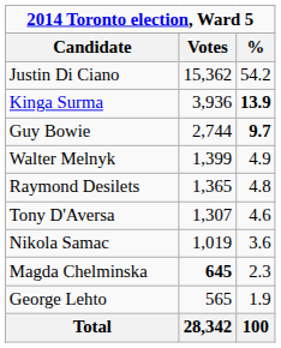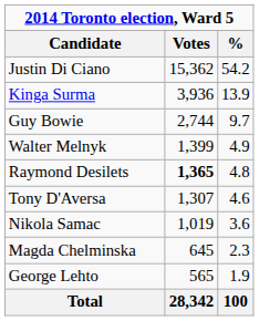Kinga Surma | %: bold -> normal
Guy Bowie | %: bold -> normal
Raymond Desilets | Votes: normal -> bold
Magda Chelminska | Votes: bold -> normal
